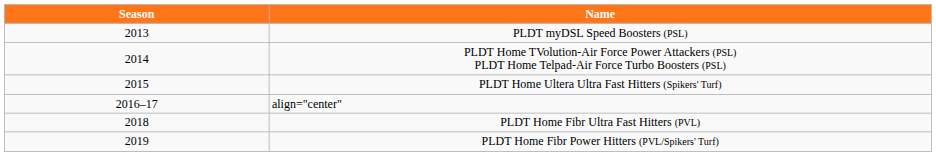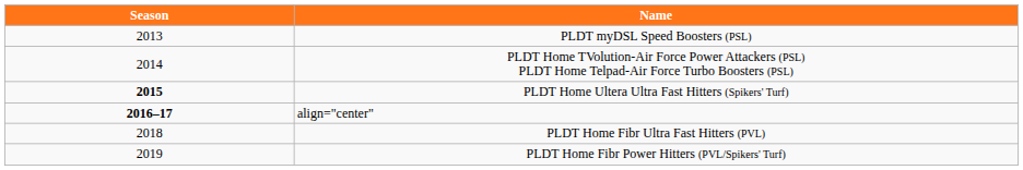PLDT Home Ultera Ultra Fast Hitters (Spikers' Turf) | Season: normal -> bold
align="center" | Season: normal -> bold
